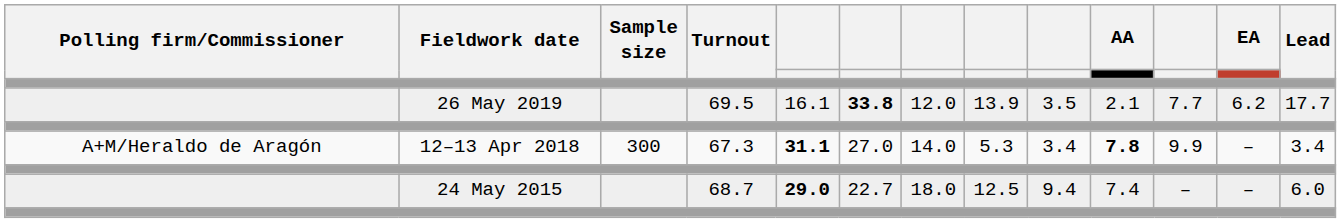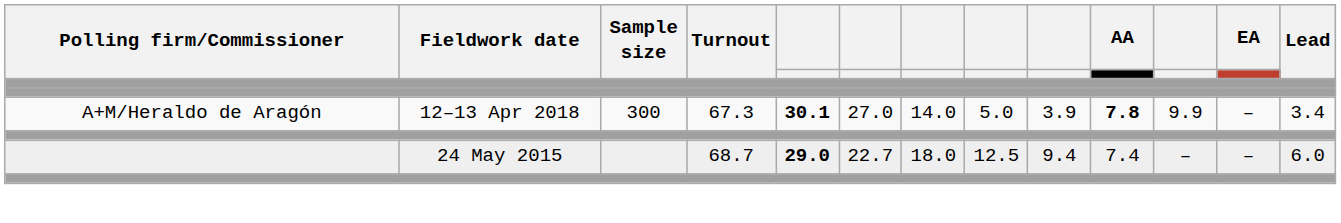- row: 26 May 2019 | 69.5 | 16.1 | 33.8 | 12.0 | 13.9 | 3.5 | 2.1 | 7.7 | 6.2 | 17.7
12–13 Apr 2018 | column 5: 31.1 -> 30.1
12–13 Apr 2018 | column 8: 5.3 -> 5.0
12–13 Apr 2018 | column 9: 3.4 -> 3.9
